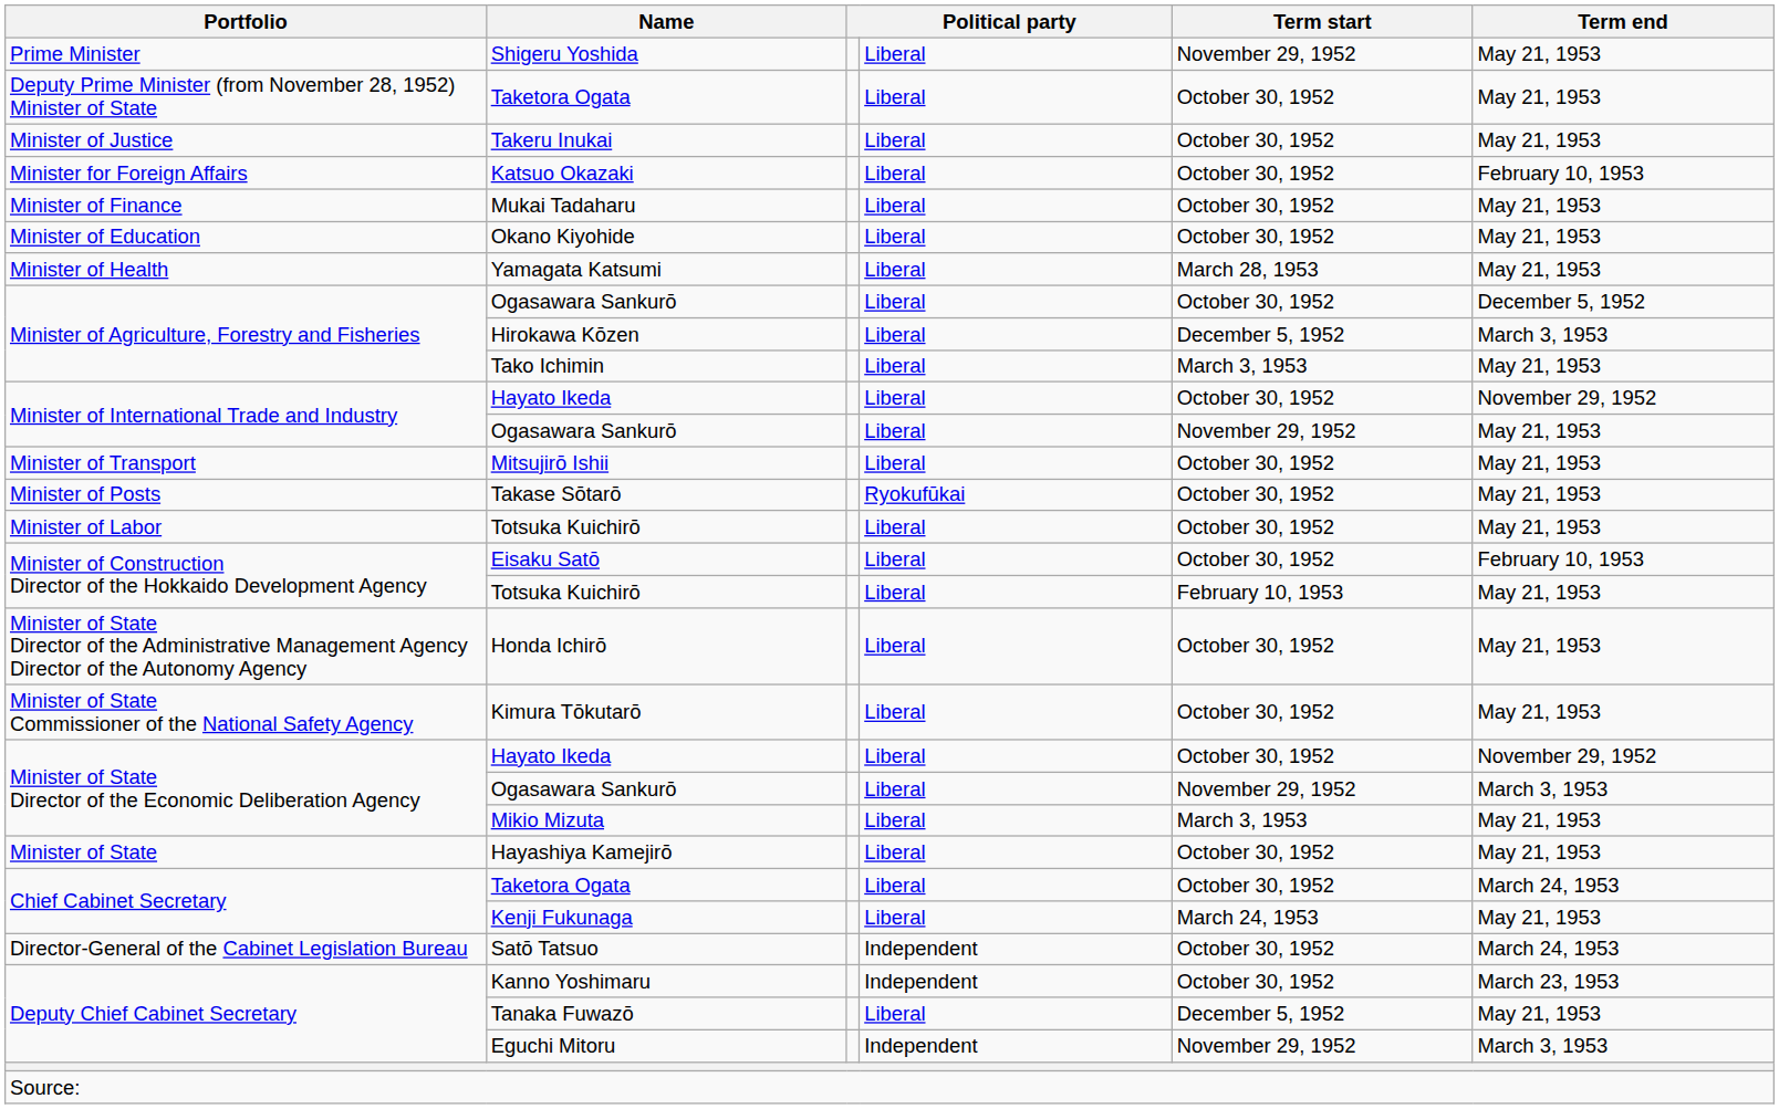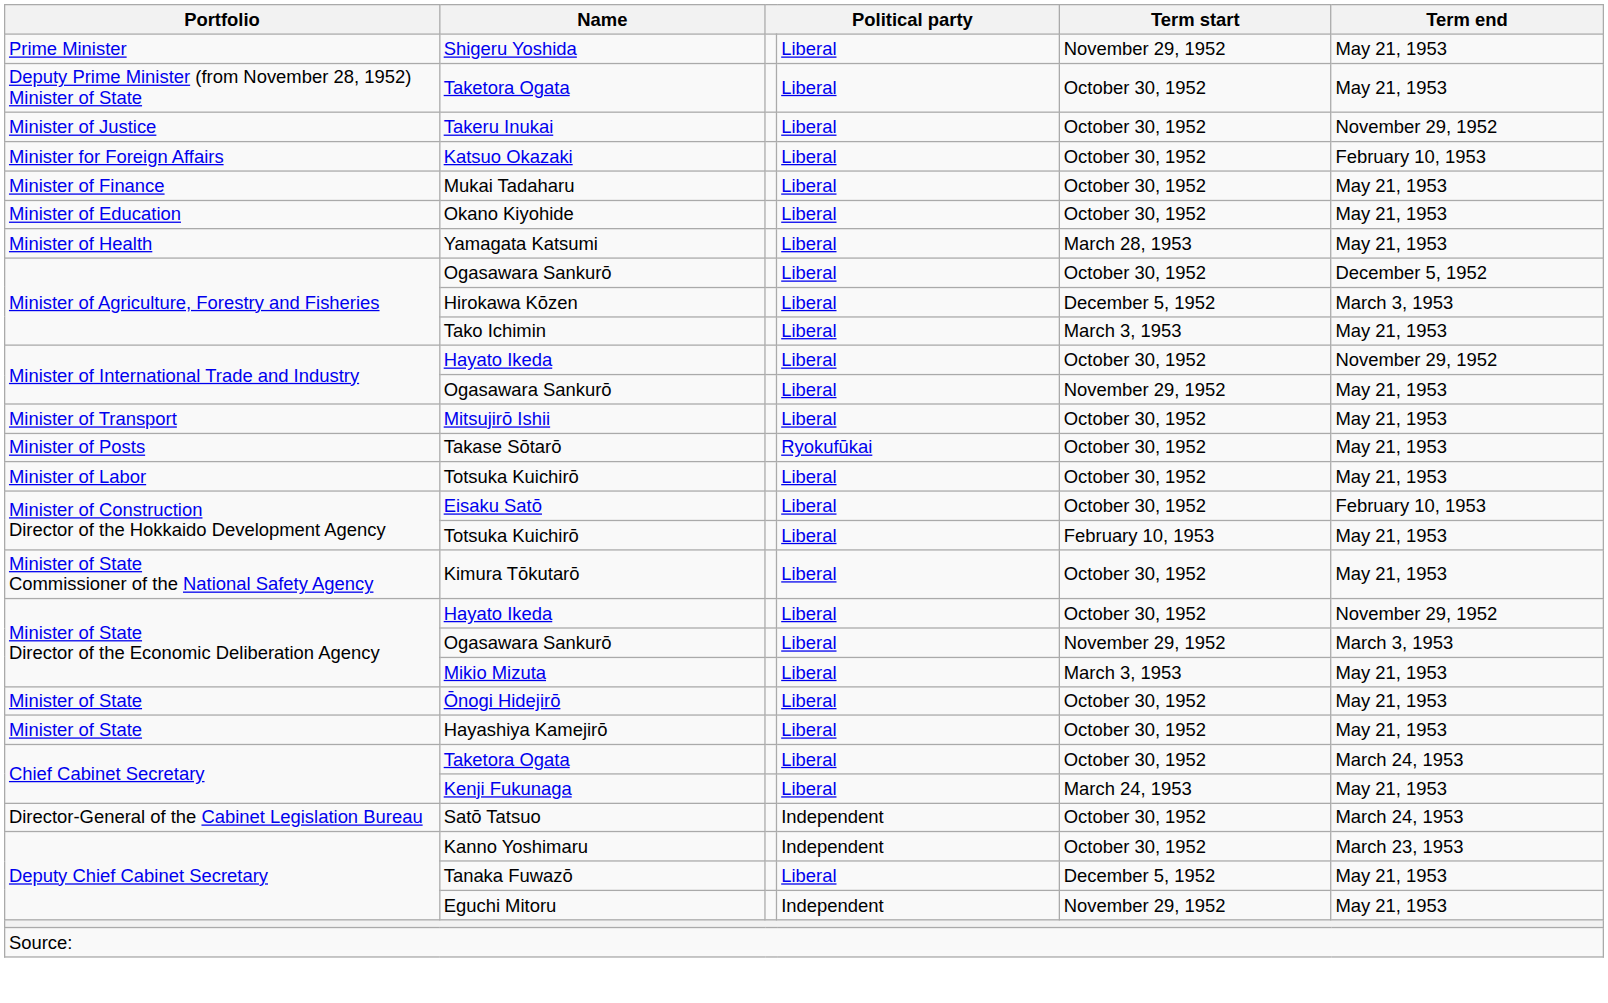Takeru Inukai | Term end: May 21, 1953 -> November 29, 1952
- row: Minister of State Director of the Administrative Management Agency Director of the Autonomy Agency | Honda Ichirō | Liberal | October 30, 1952 | May 21, 1953
+ row: Minister of State | Ōnogi Hidejirō | Liberal | October 30, 1952 | May 21, 1953
Eguchi Mitoru | Term end: March 3, 1953 -> May 21, 1953
